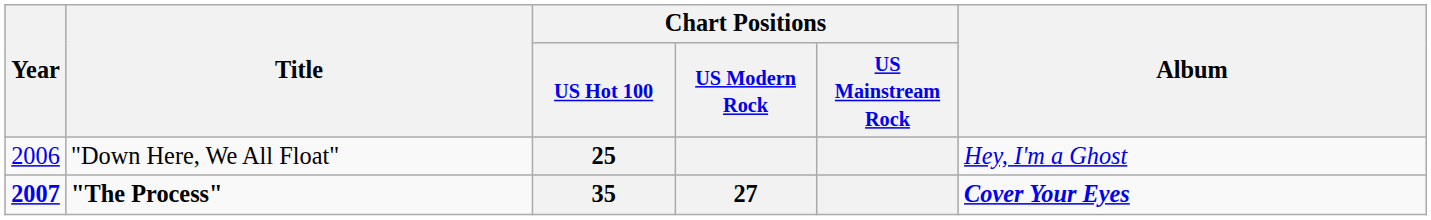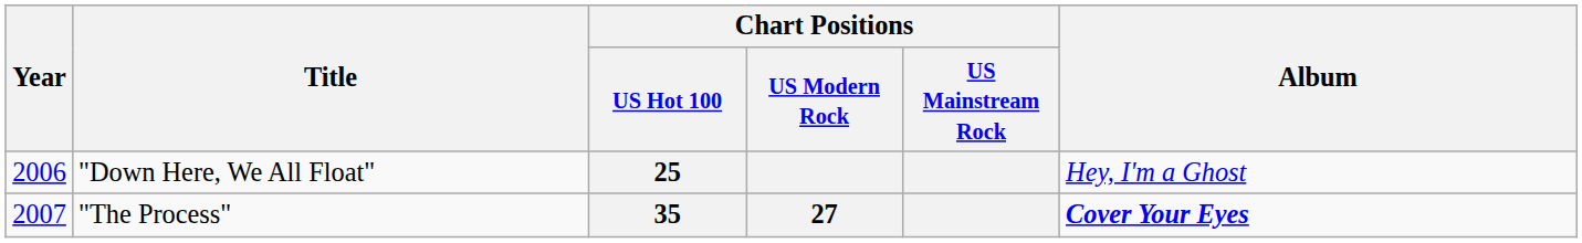35 | Year: bold -> normal
35 | Title: bold -> normal
